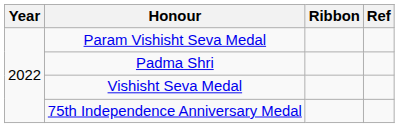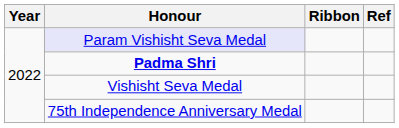Param Vishisht Seva Medal | Honour: no background -> lavender background
Padma Shri | Honour: normal -> bold
